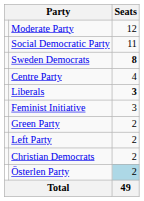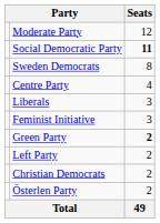Social Democratic Party | Seats: normal -> bold
Sweden Democrats | Seats: bold -> normal
Liberals | Seats: bold -> normal
Green Party | Seats: normal -> bold
Österlen Party | Seats: lightblue background -> no background
